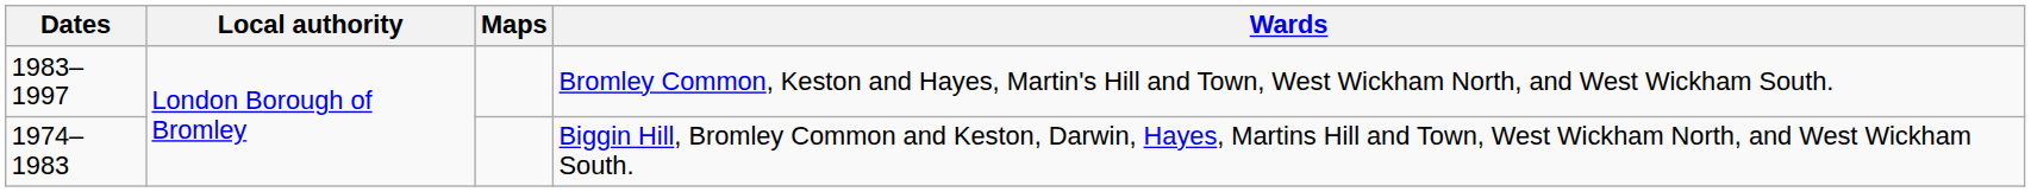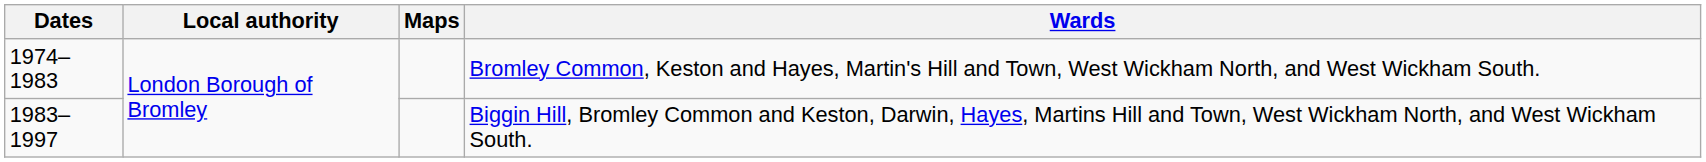row 2 | Dates: 1983–1997 -> 1974–1983
row 3 | Dates: 1974–1983 -> 1983–1997
